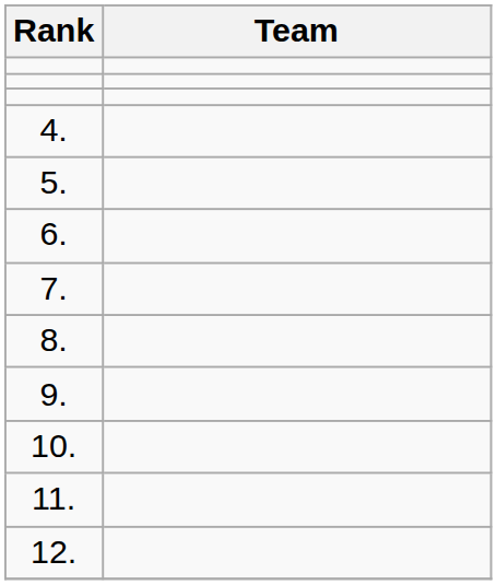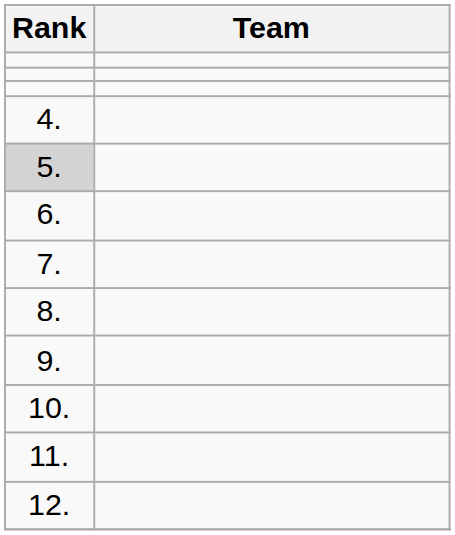row 6 | Rank: no background -> lightgrey background
